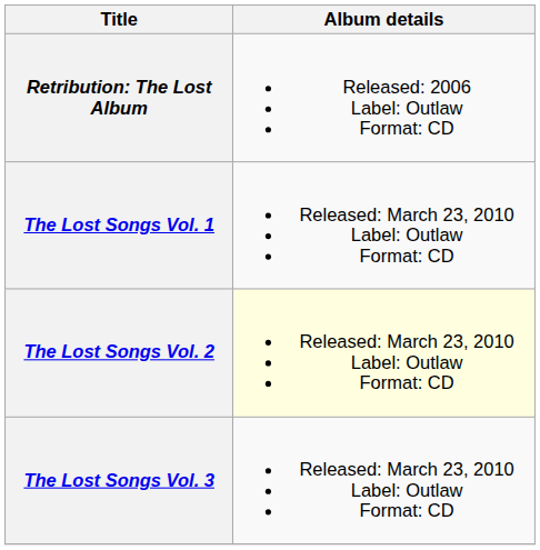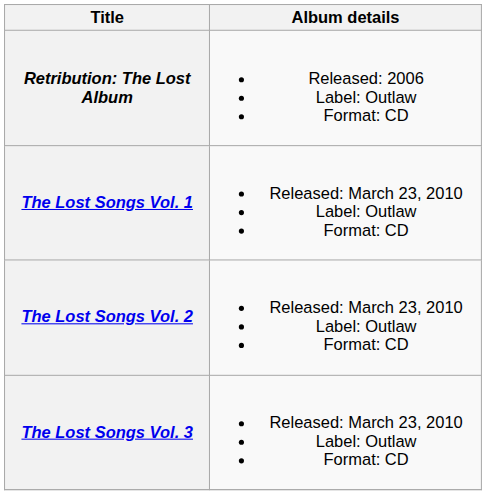The Lost Songs Vol. 2 | Album details: lightyellow background -> no background
